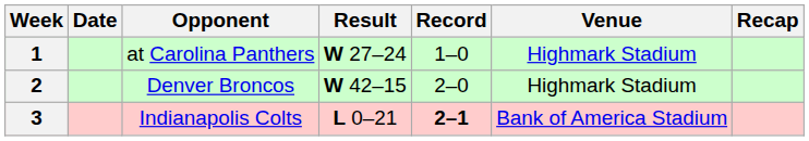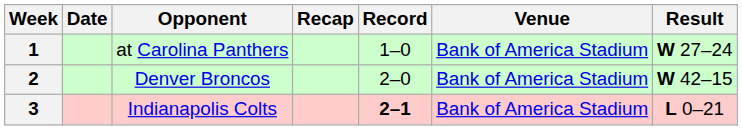columns swapped: Result <-> Recap
1 | Venue: Highmark Stadium -> Bank of America Stadium
2 | Venue: Highmark Stadium -> Bank of America Stadium
